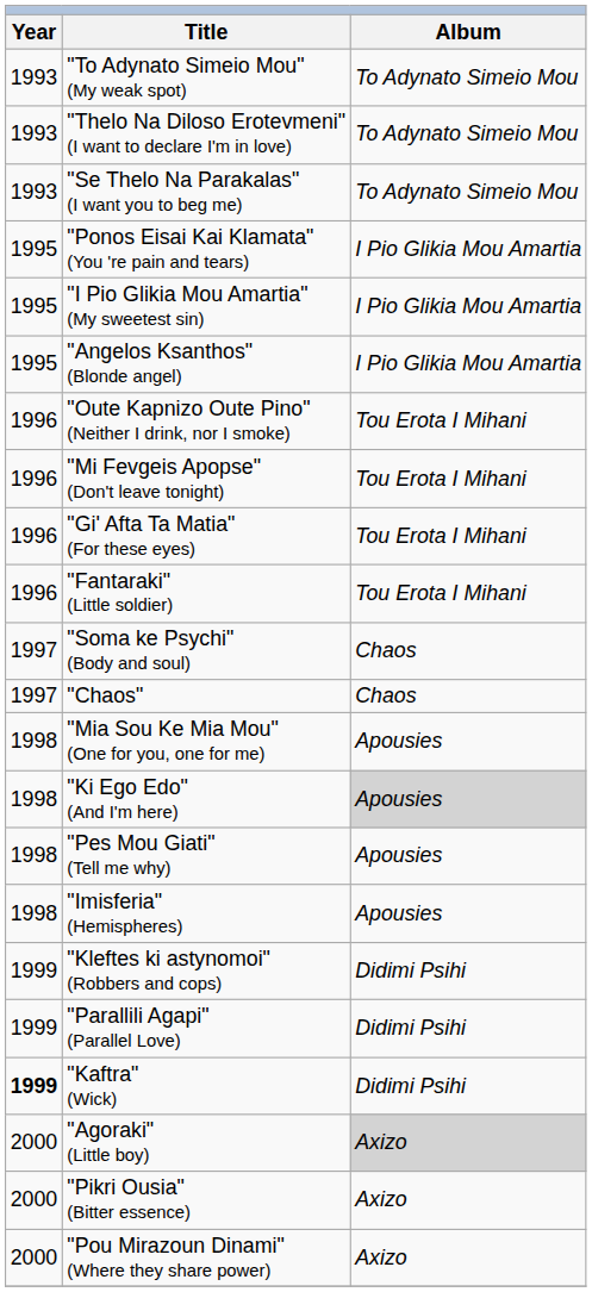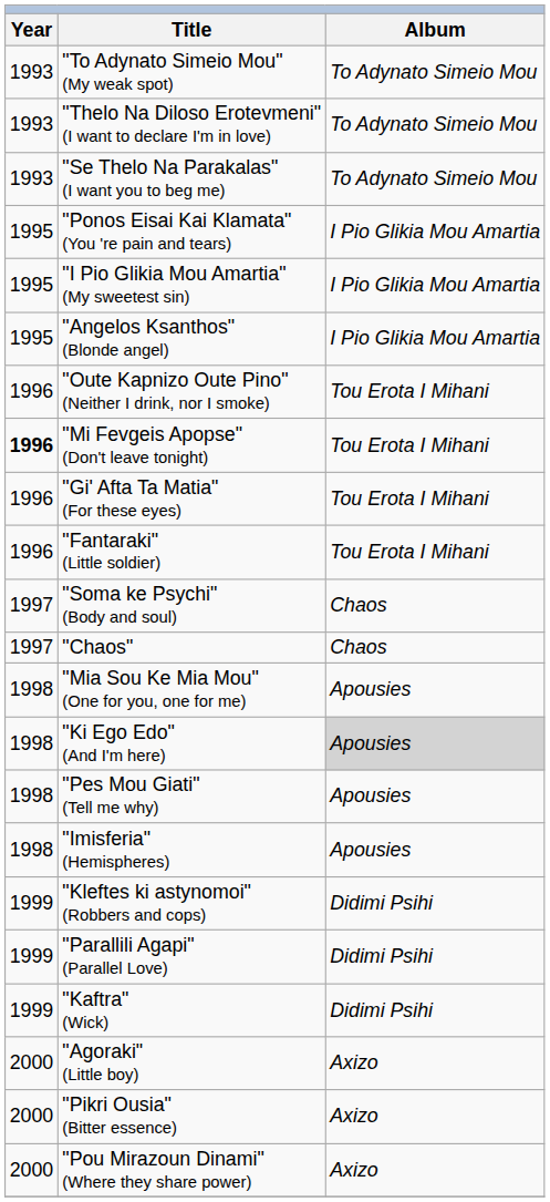"Mi Fevgeis Apopse" (Don't leave tonight) | Year: normal -> bold
"Kaftra" (Wick) | Year: bold -> normal
"Agoraki" (Little boy) | Album: lightgrey background -> no background
